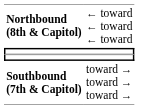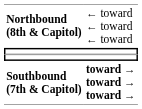row 2 | column 2: normal -> bold
